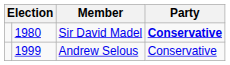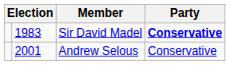Sir David Madel | column 2: 1980 -> 1983
Andrew Selous | column 2: 1999 -> 2001
